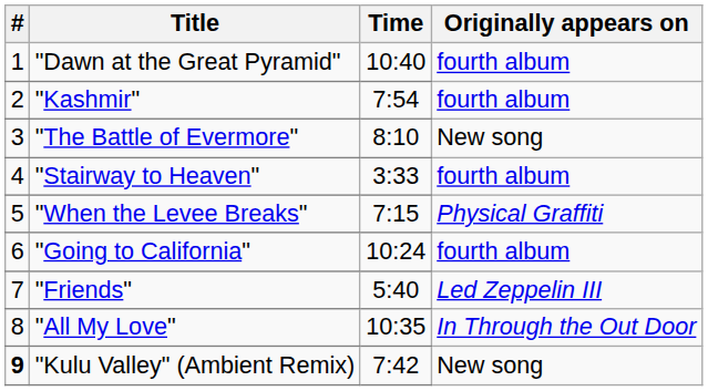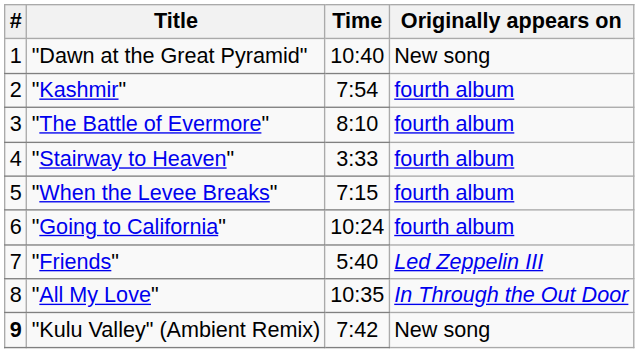"Dawn at the Great Pyramid" | Originally appears on: fourth album -> New song
"The Battle of Evermore" | Originally appears on: New song -> fourth album
"When the Levee Breaks" | Originally appears on: Physical Graffiti -> fourth album
